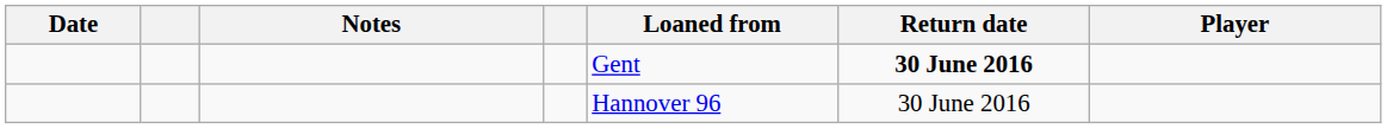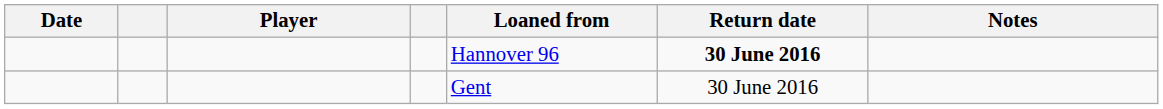columns swapped: Player <-> Notes
row 2 | Loaned from: Gent -> Hannover 96
row 3 | Loaned from: Hannover 96 -> Gent
